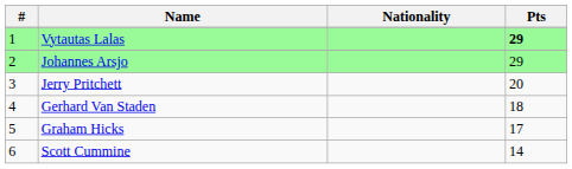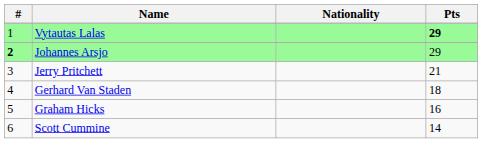Johannes Arsjo | #: normal -> bold
Jerry Pritchett | Pts: 20 -> 21
Graham Hicks | Pts: 17 -> 16
